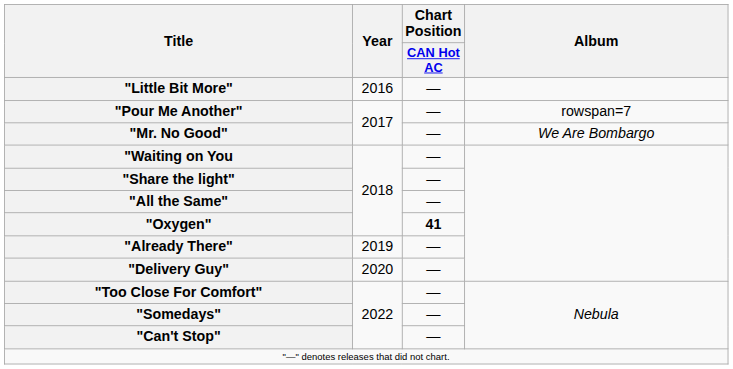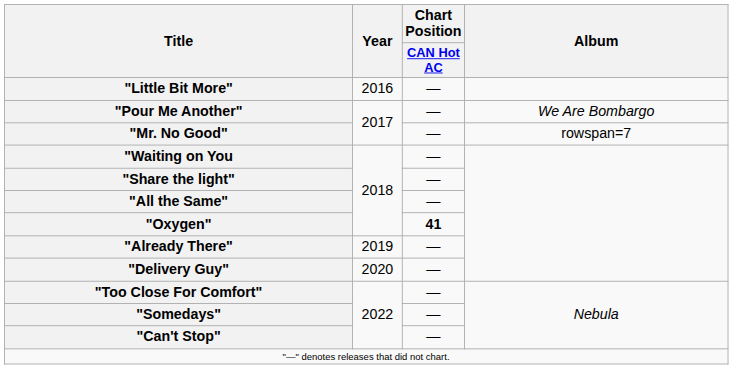"Pour Me Another" | Album: rowspan=7 -> We Are Bombargo
"Mr. No Good" | Album: We Are Bombargo -> rowspan=7
